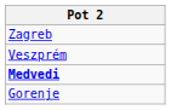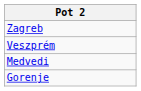row 4 | column 1: bold -> normal
